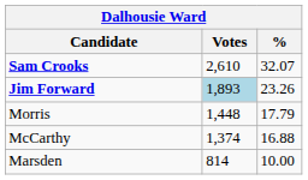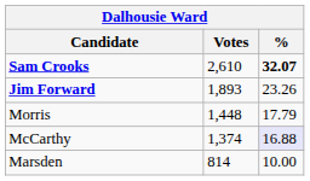Sam Crooks | %: normal -> bold
Jim Forward | Votes: lightblue background -> no background
McCarthy | %: no background -> lavender background
